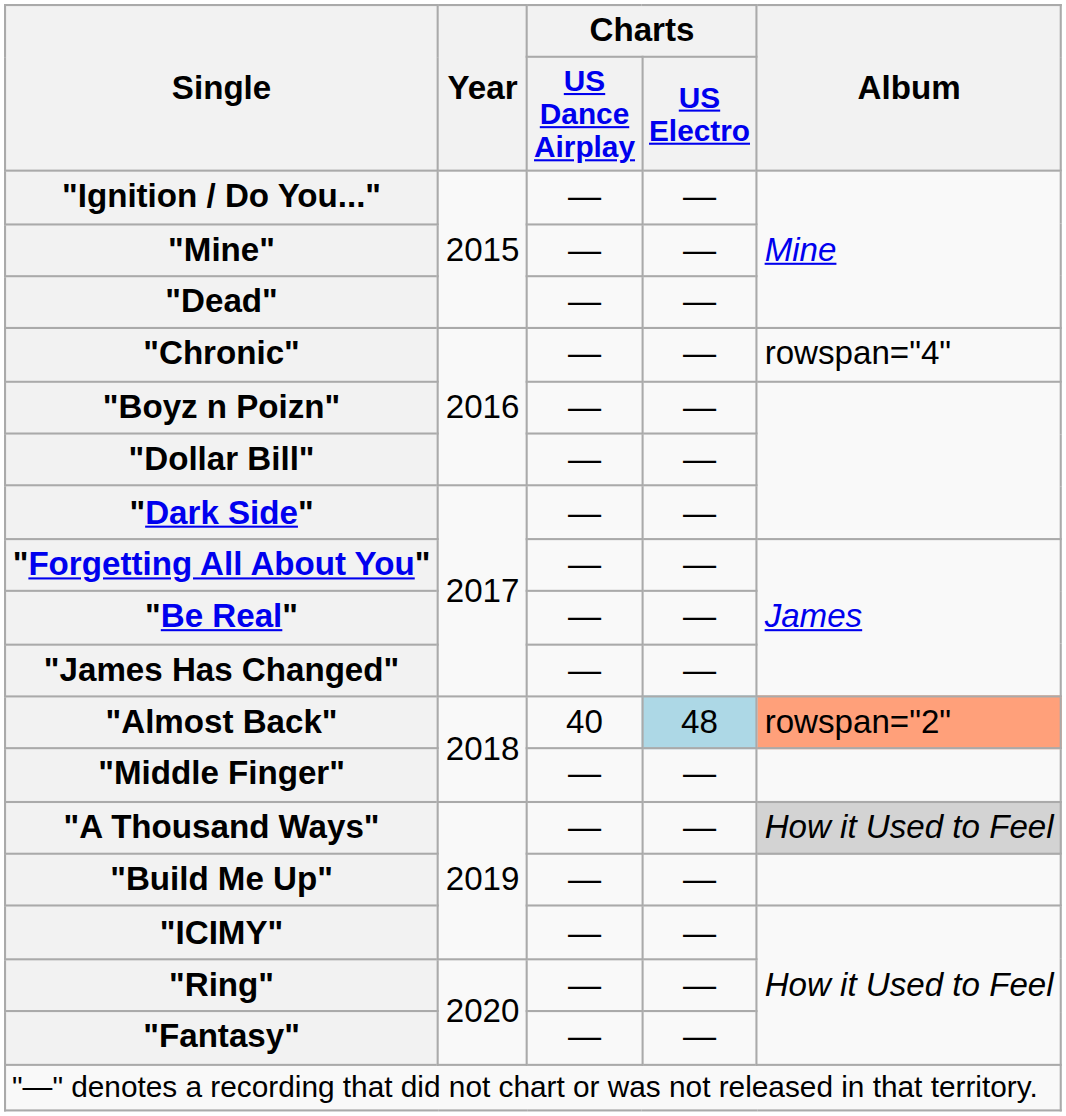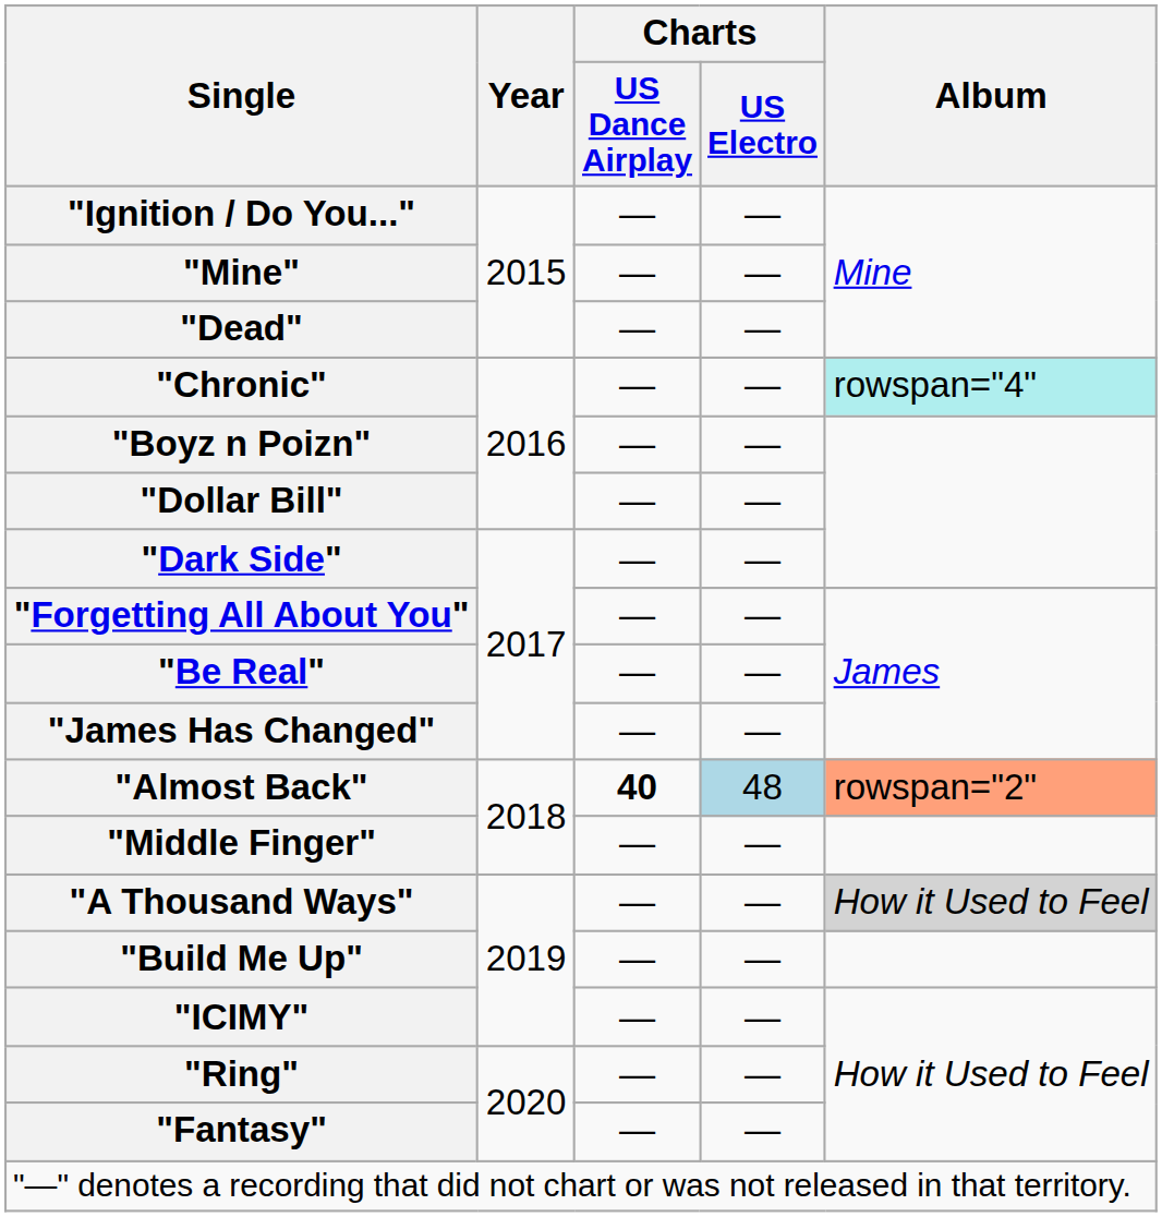"Chronic" | Album: no background -> paleturquoise background
"Almost Back" | Charts / US Dance Airplay: normal -> bold
